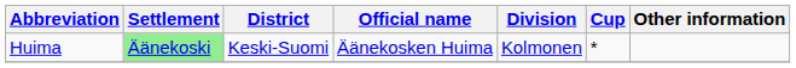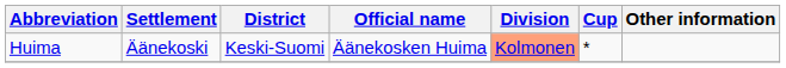Huima | Settlement: lightgreen background -> no background
Huima | Division: no background -> lightsalmon background
